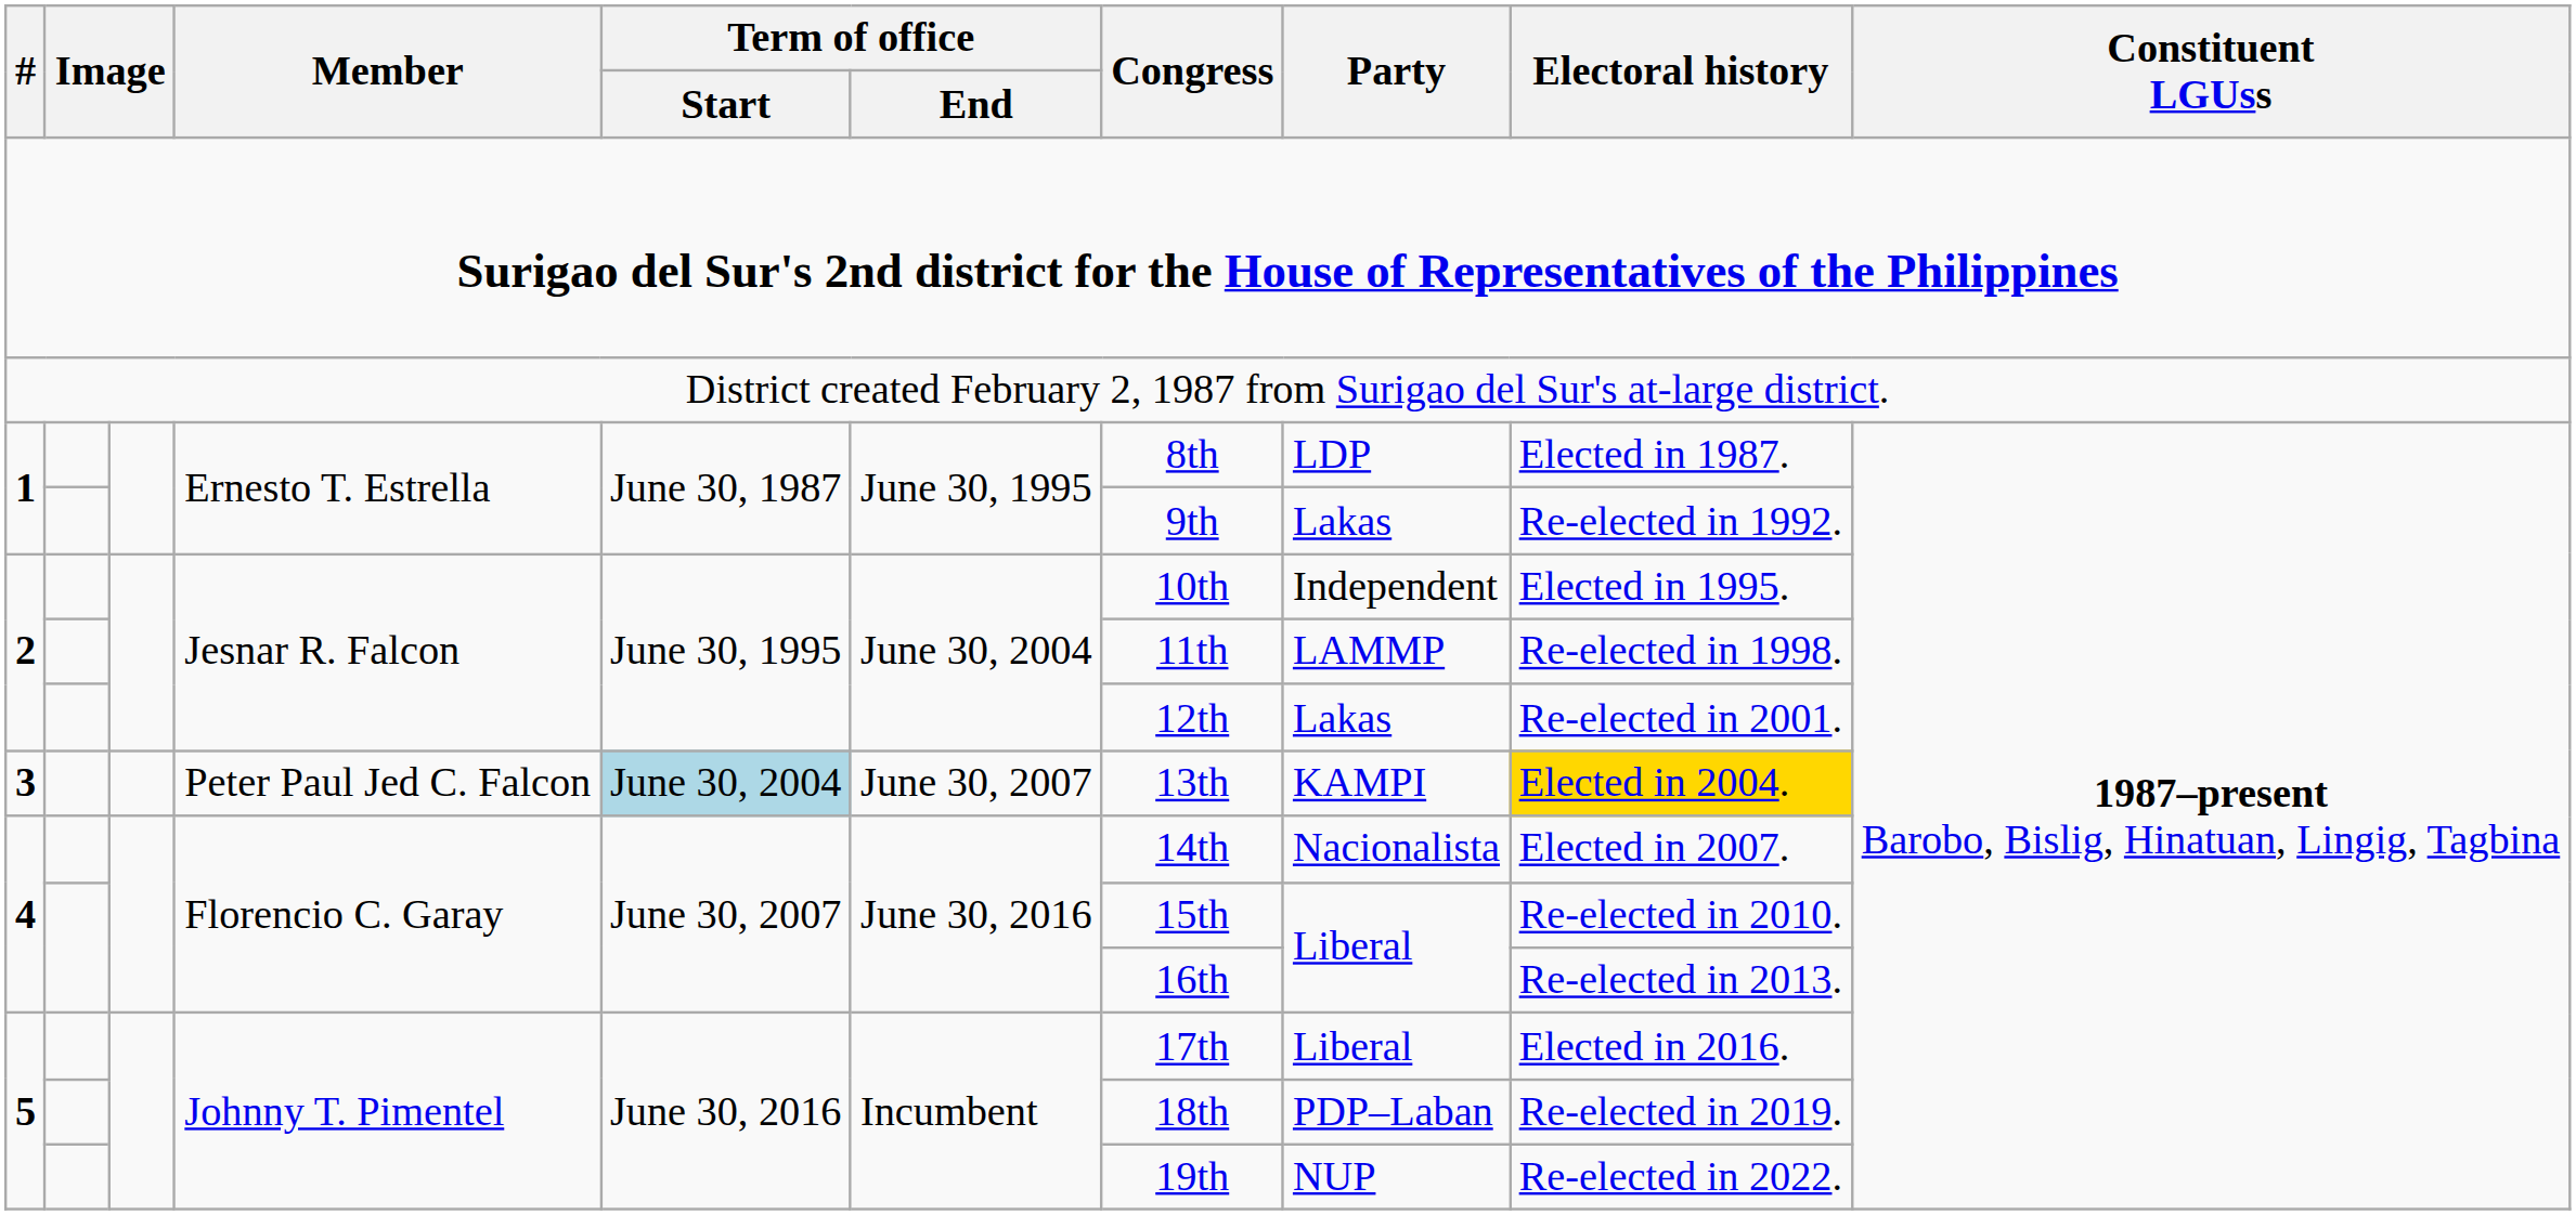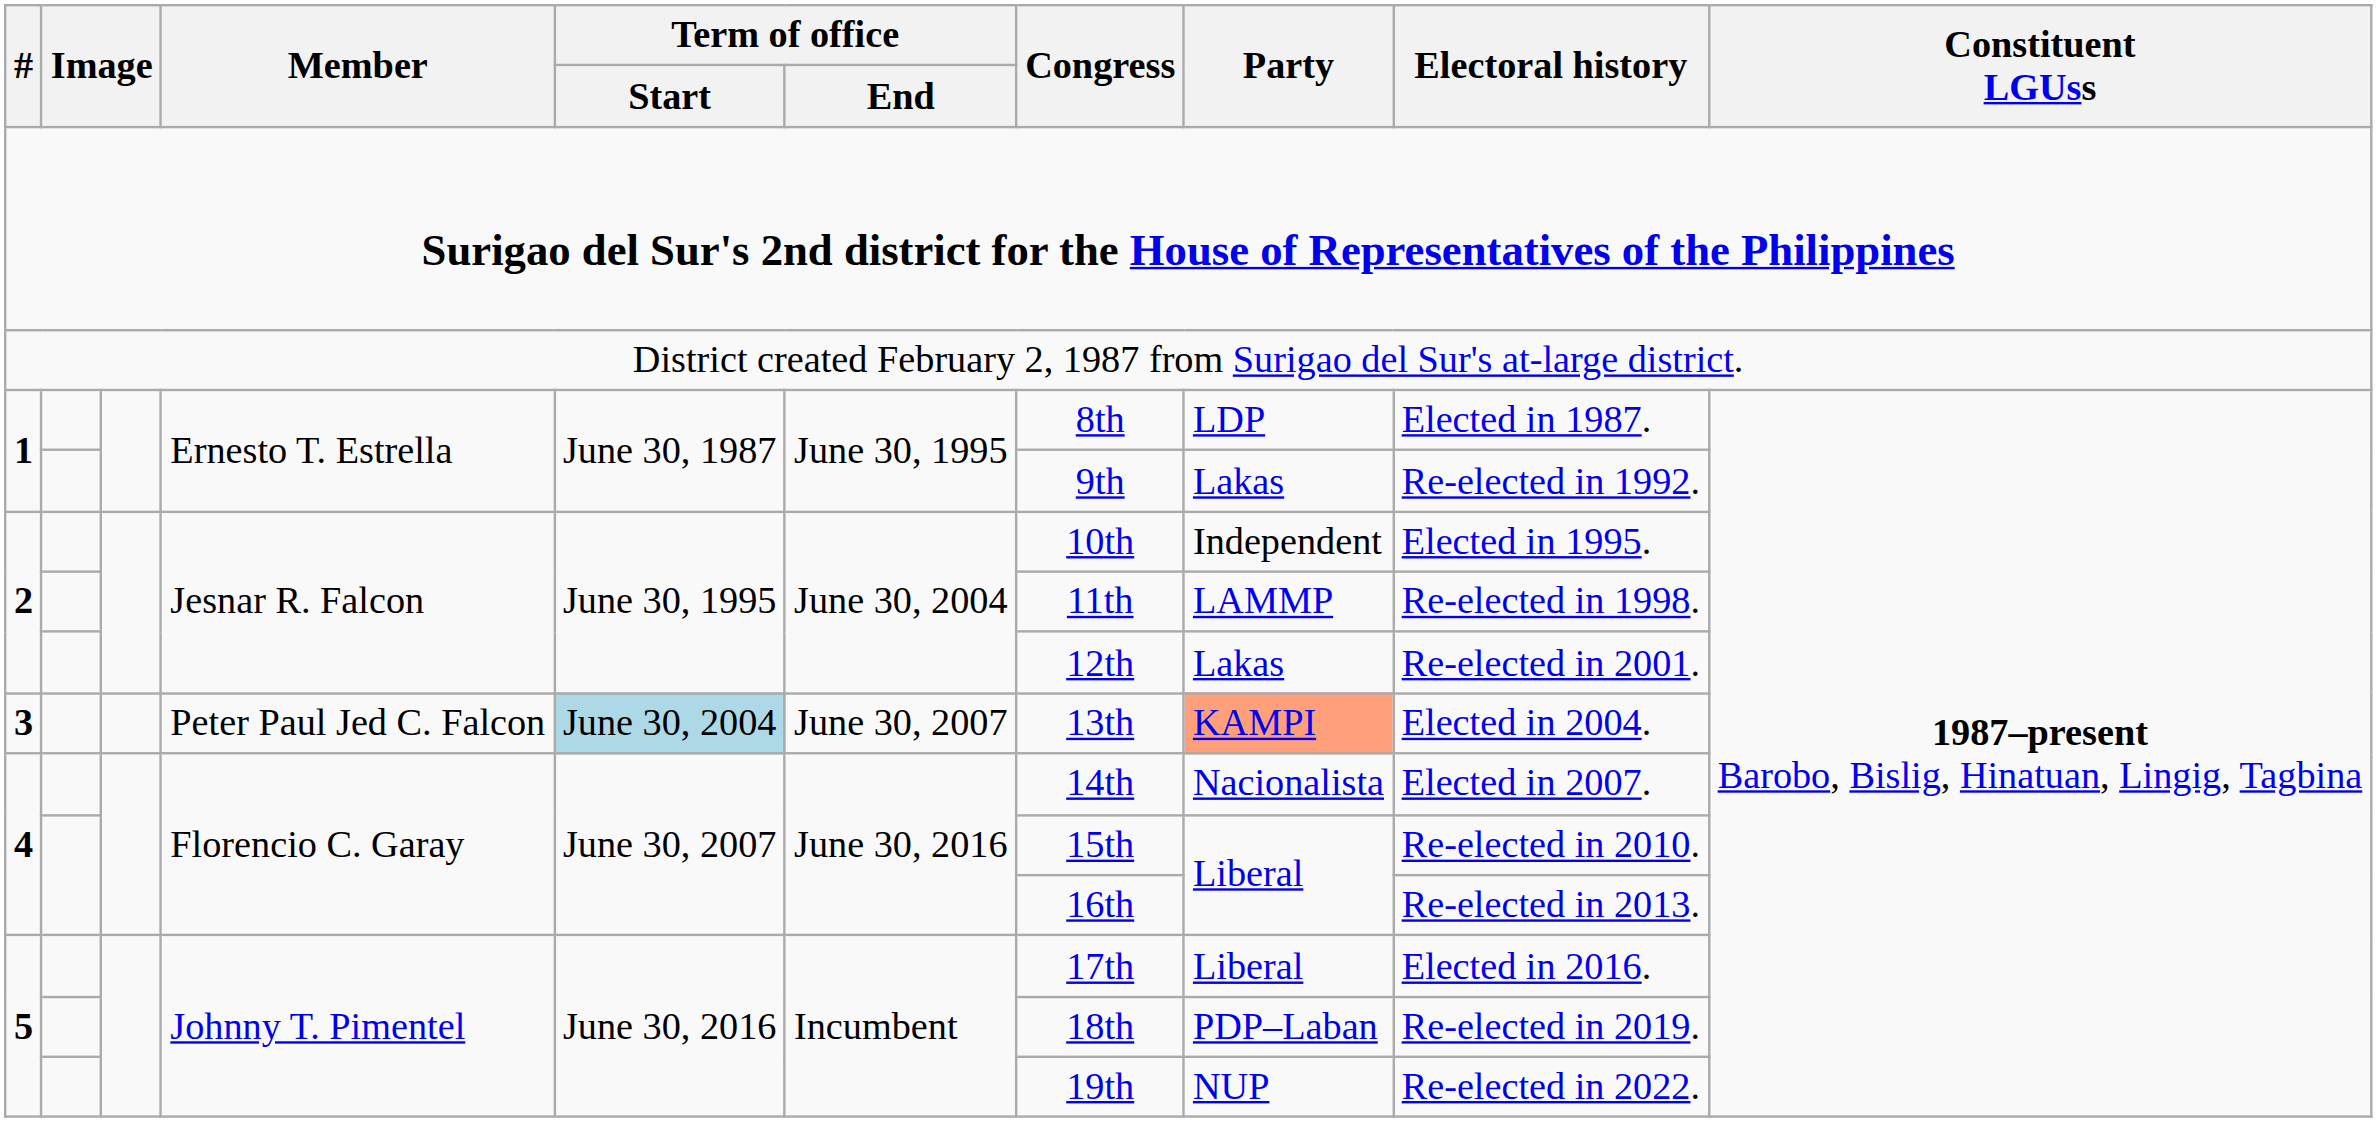3 | Party: no background -> lightsalmon background
3 | Electoral history: gold background -> no background
